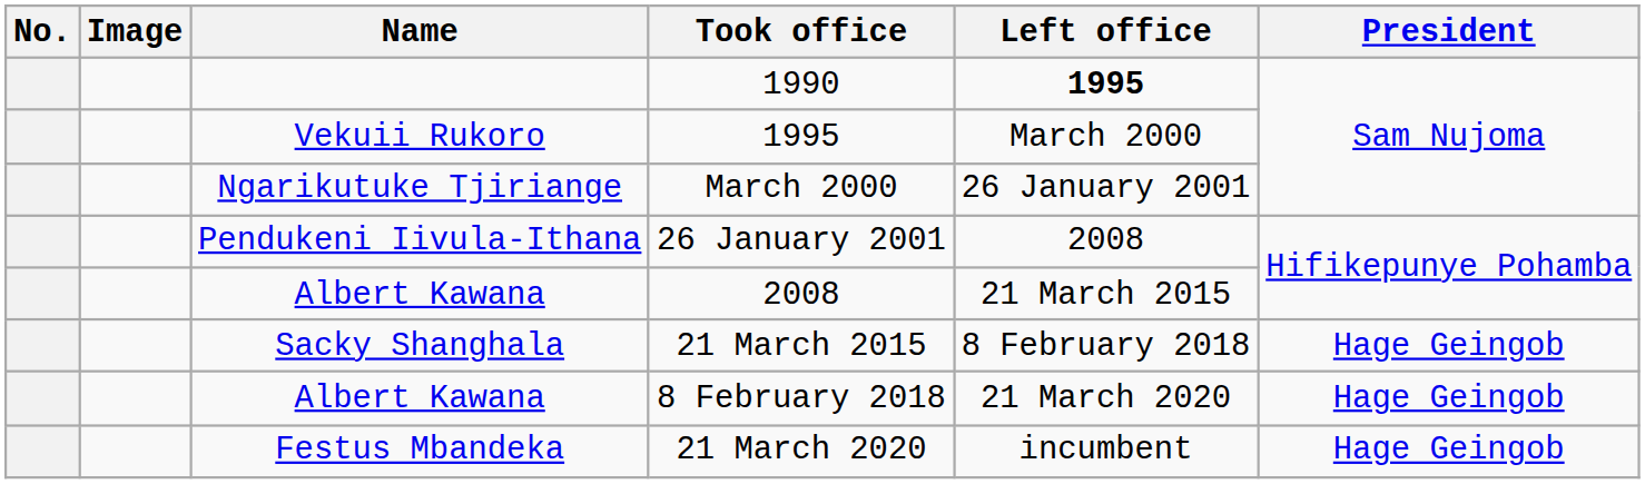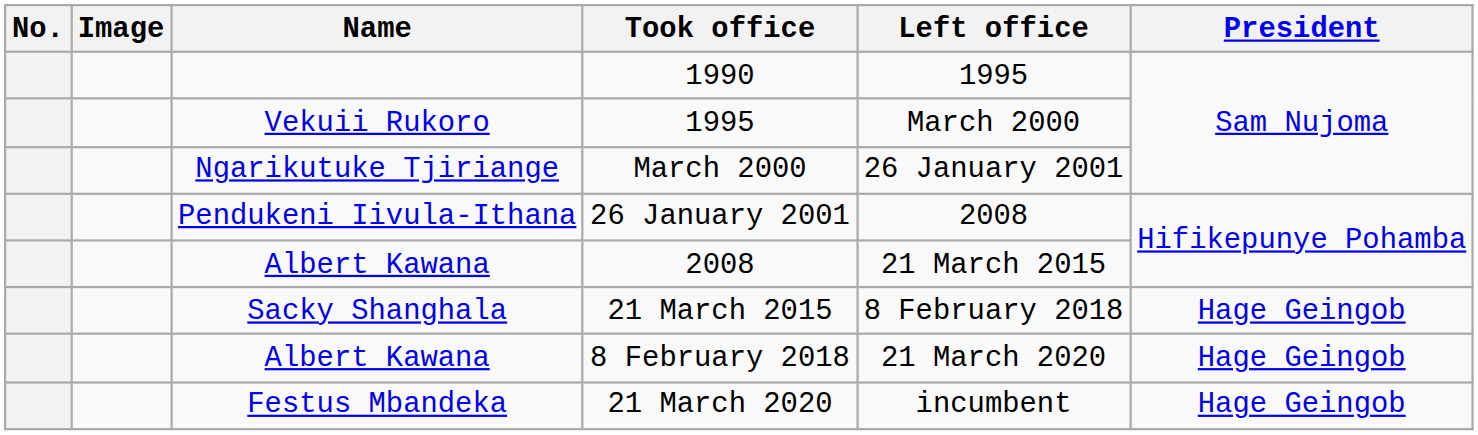1990 | Left office: bold -> normal
